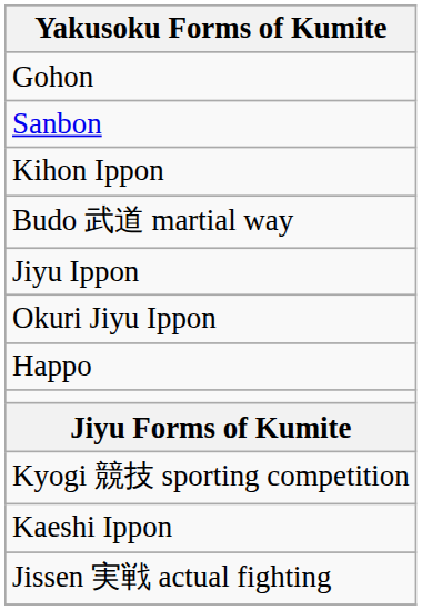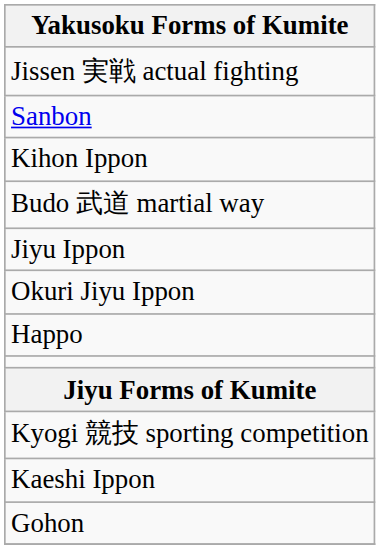row 2 | column 1: Gohon -> Jissen 実戦 actual fighting
row 13 | column 1: Jissen 実戦 actual fighting -> Gohon
